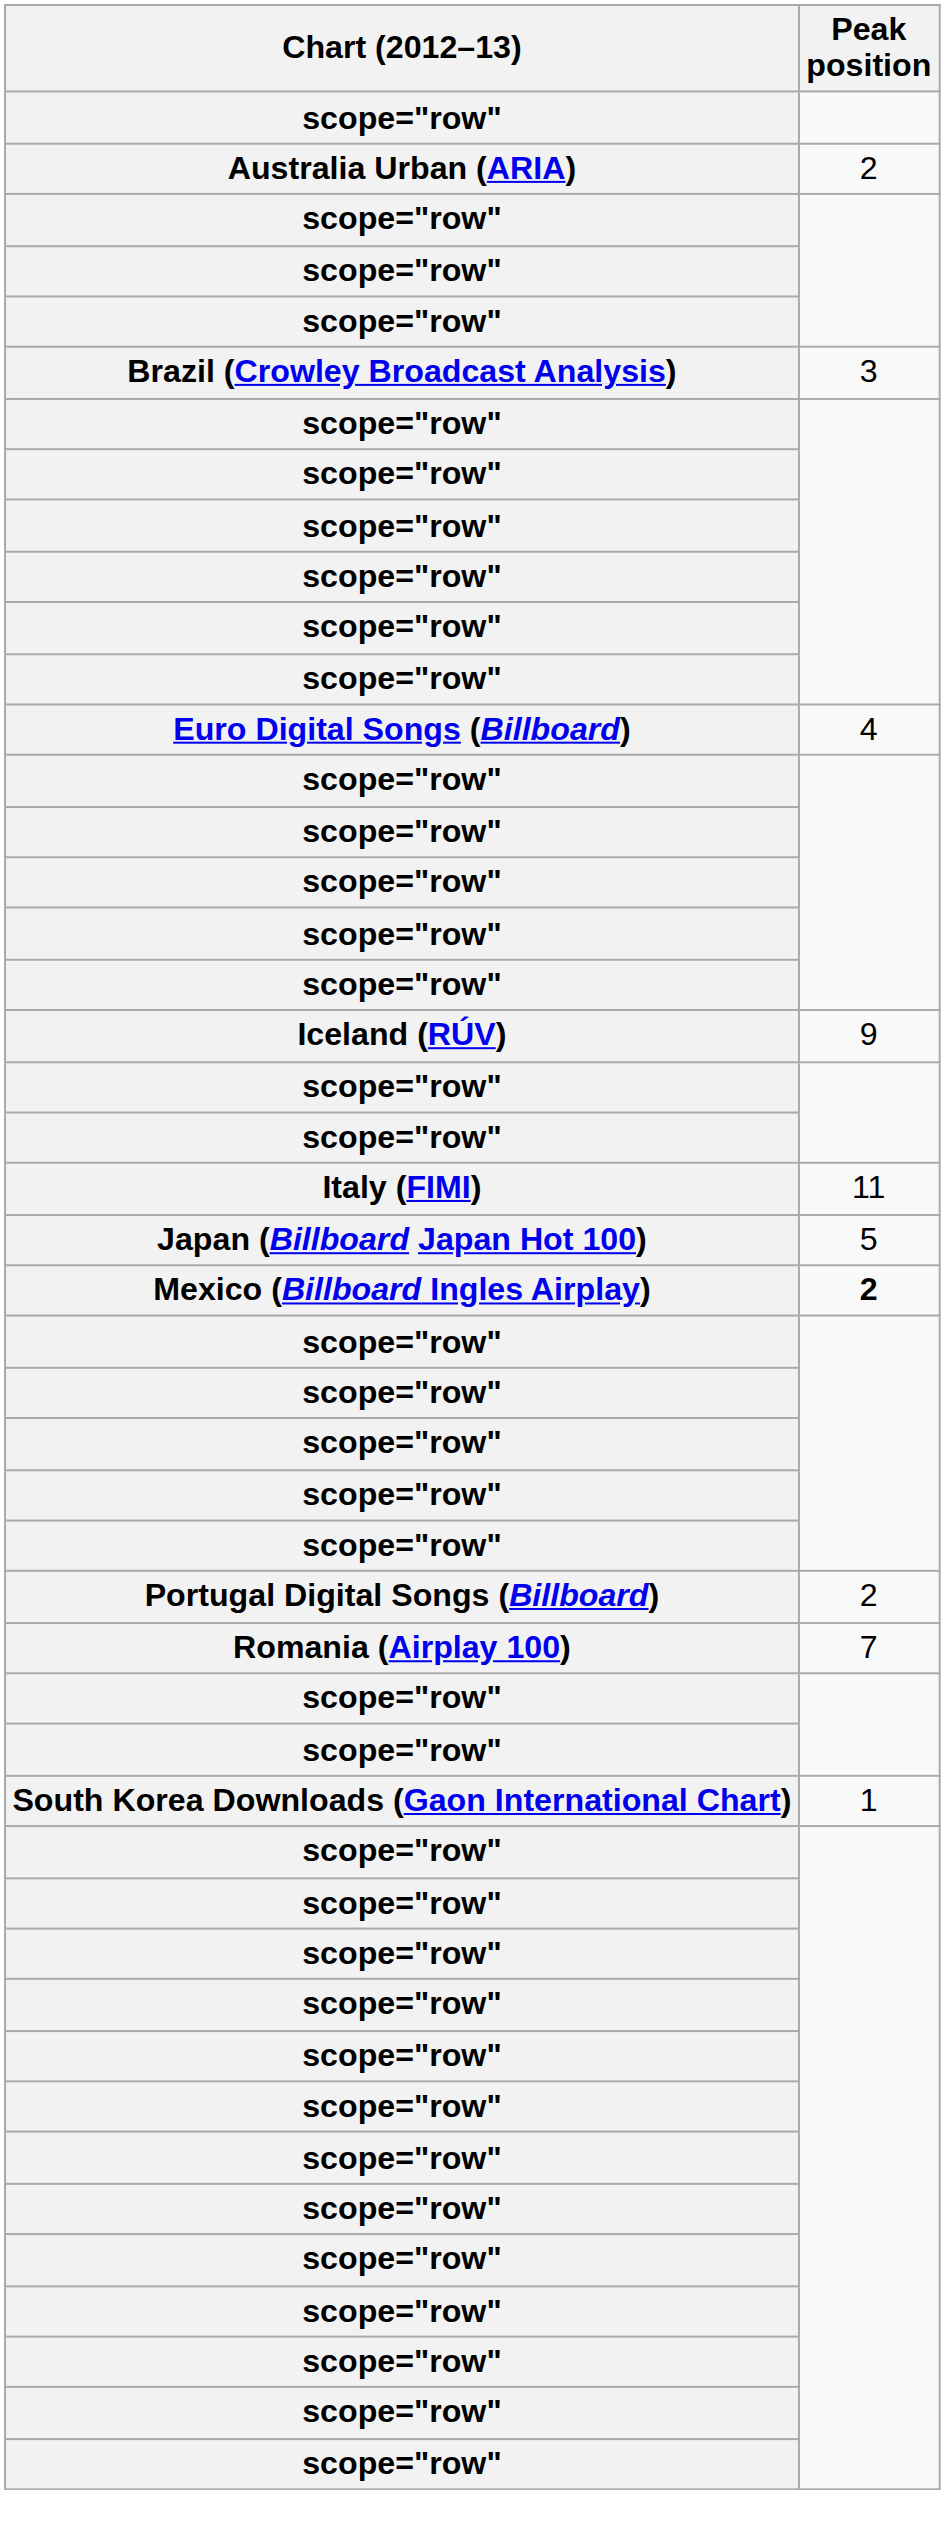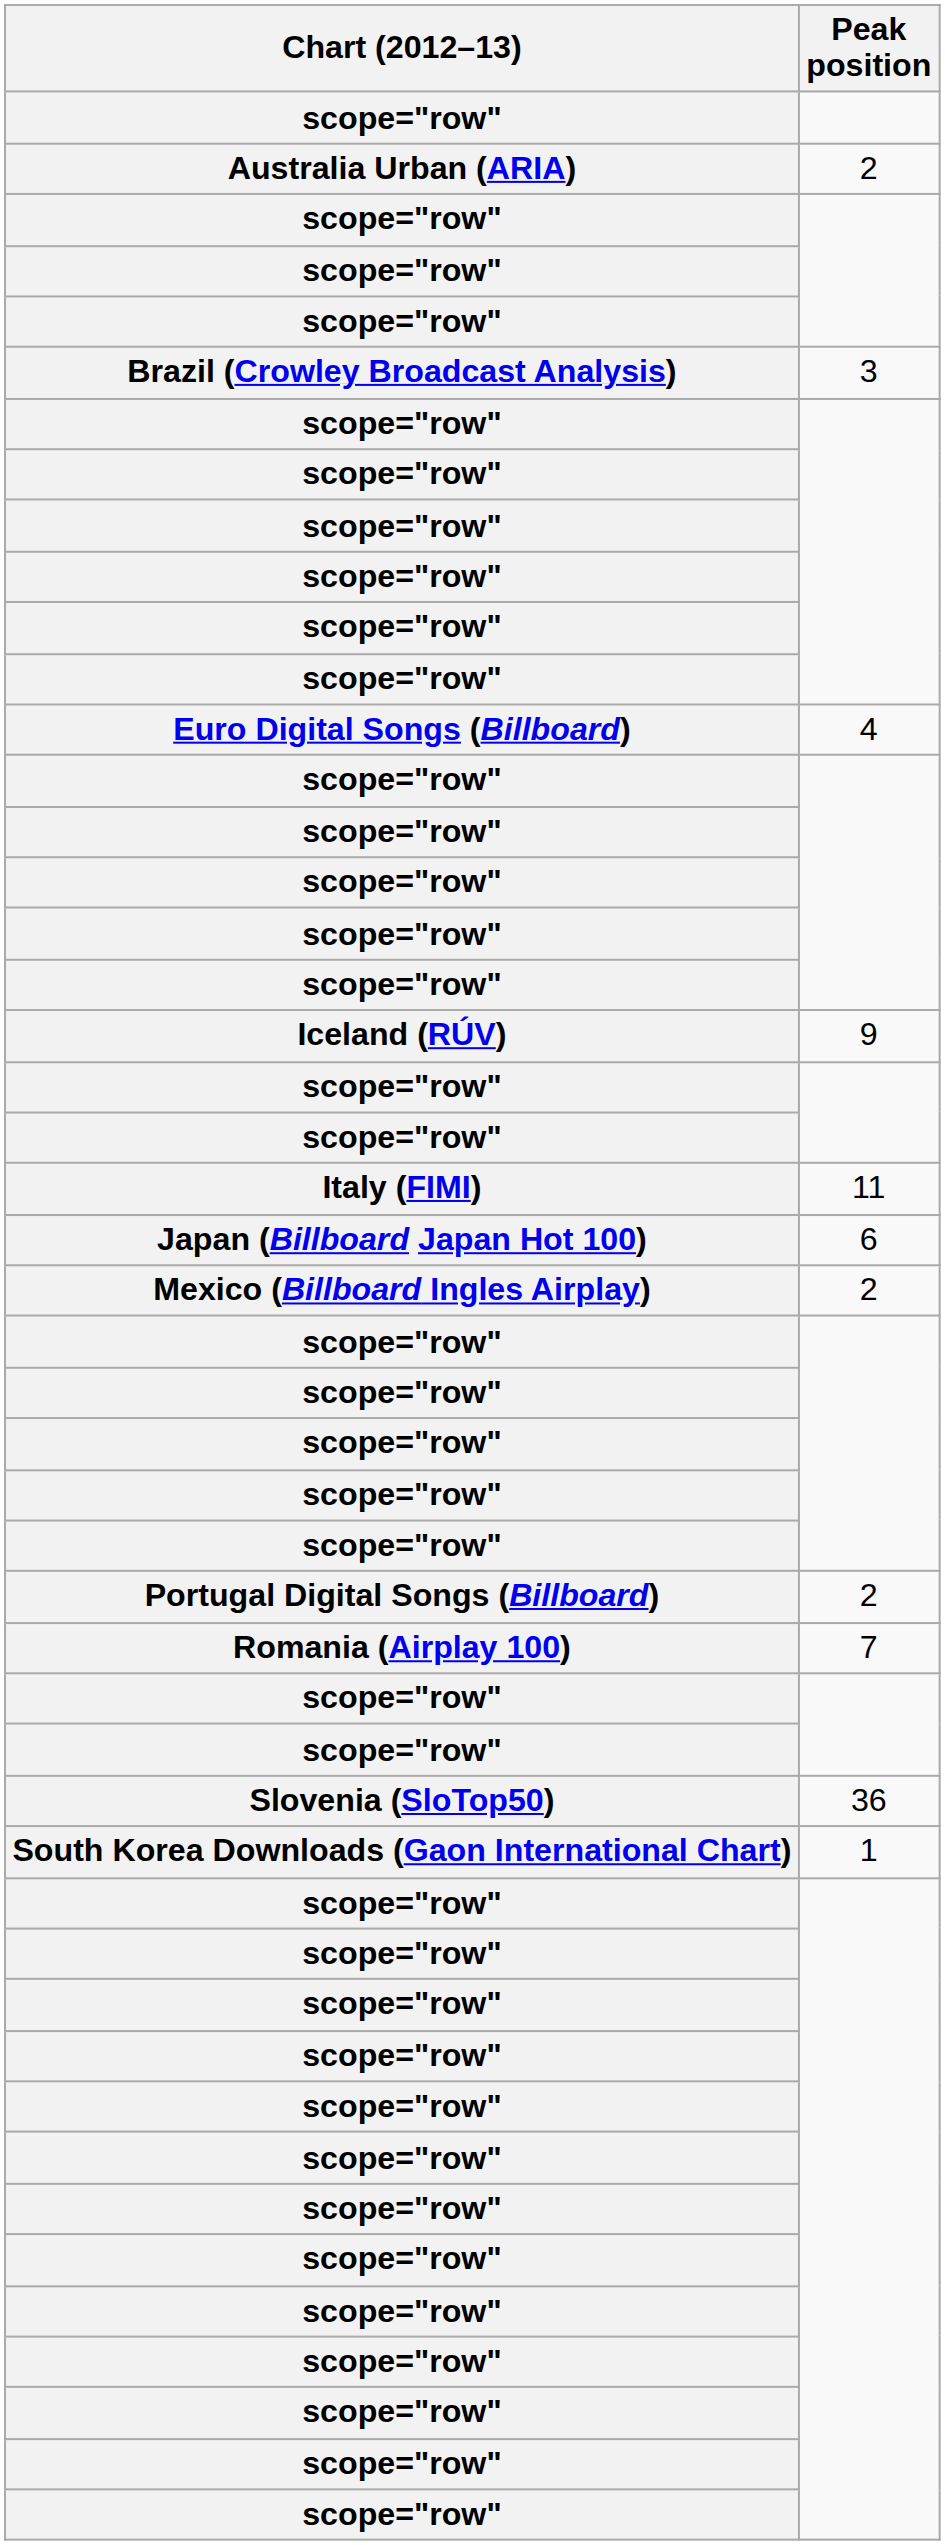Japan (Billboard Japan Hot 100) | Peak position: 5 -> 6
Mexico (Billboard Ingles Airplay) | Peak position: bold -> normal
+ row: Slovenia (SloTop50) | 36
